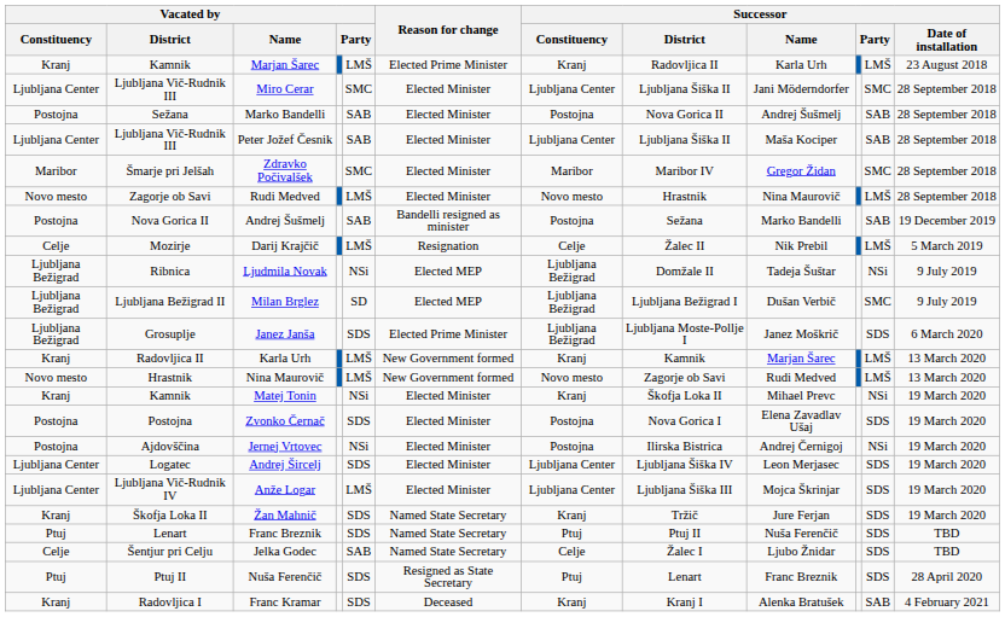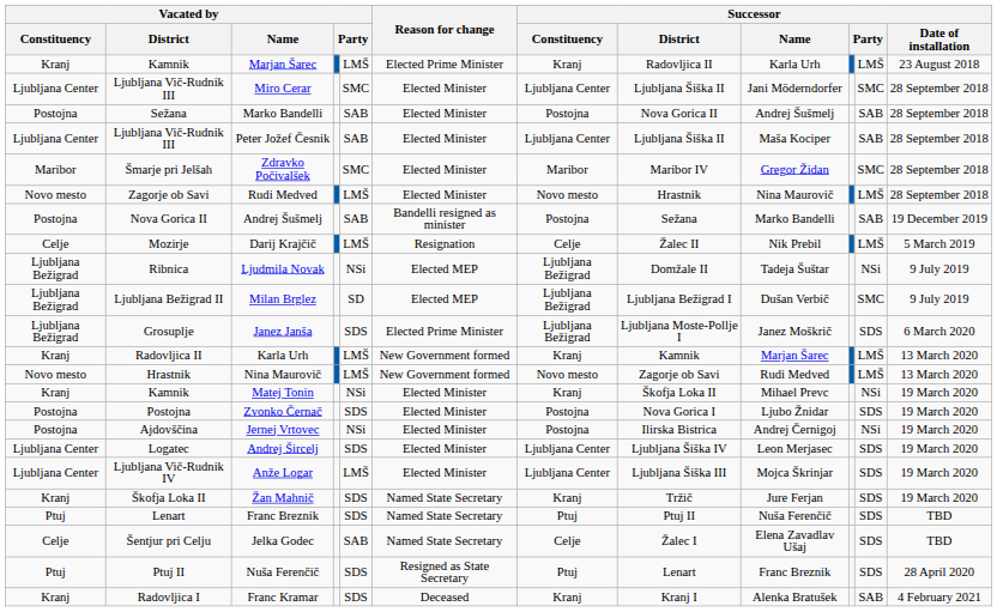Zvonko Černač | Successor / Name: Elena Zavadlav Ušaj -> Ljubo Žnidar
Jelka Godec | Successor / Name: Ljubo Žnidar -> Elena Zavadlav Ušaj
